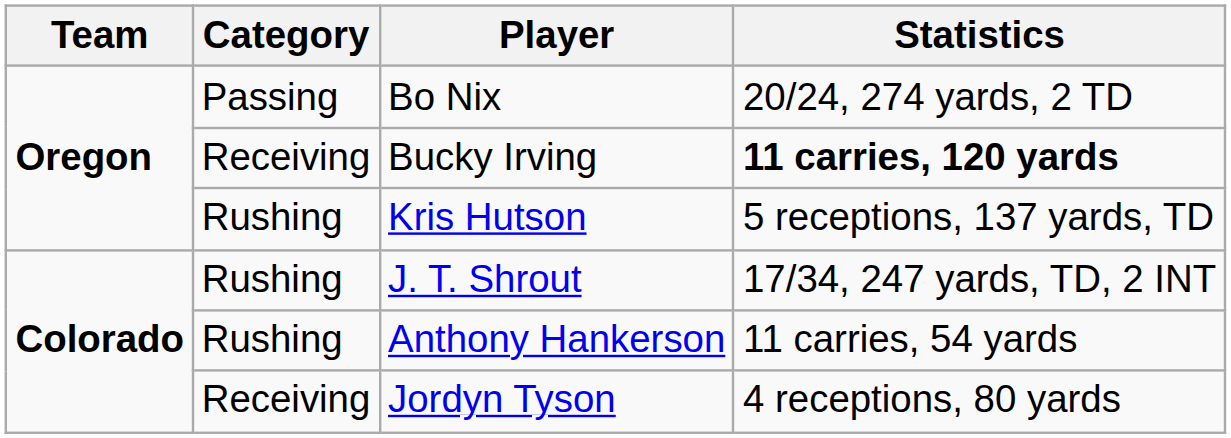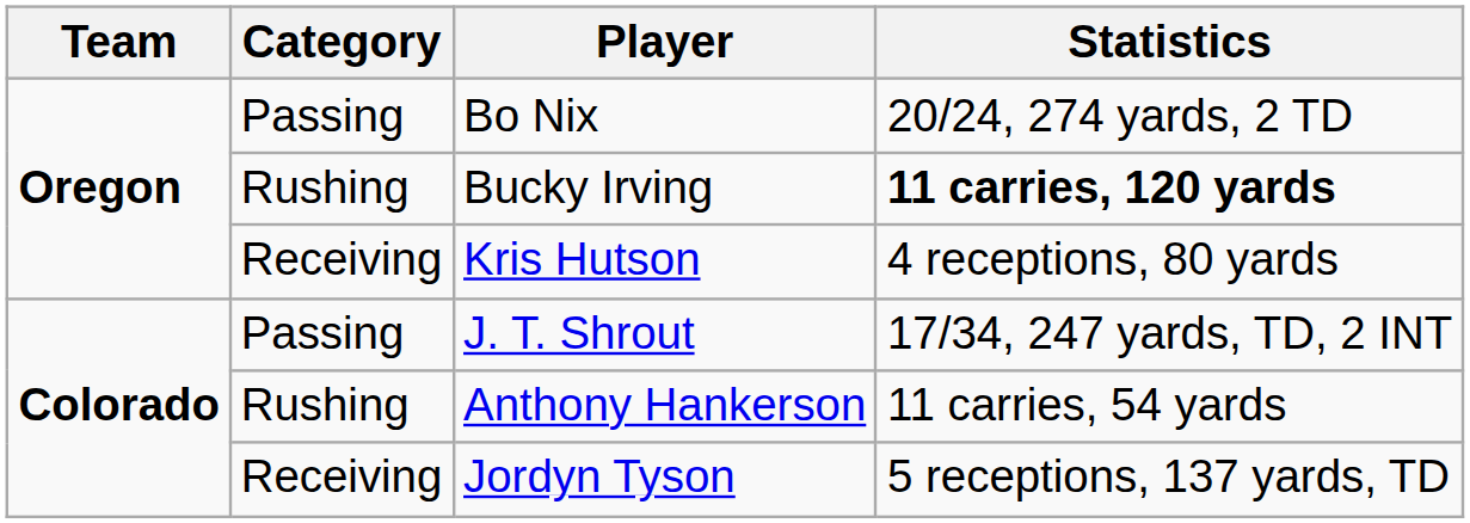Bucky Irving | Category: Receiving -> Rushing
Kris Hutson | Category: Rushing -> Receiving
Kris Hutson | Statistics: 5 receptions, 137 yards, TD -> 4 receptions, 80 yards
J. T. Shrout | Category: Rushing -> Passing
Jordyn Tyson | Statistics: 4 receptions, 80 yards -> 5 receptions, 137 yards, TD
